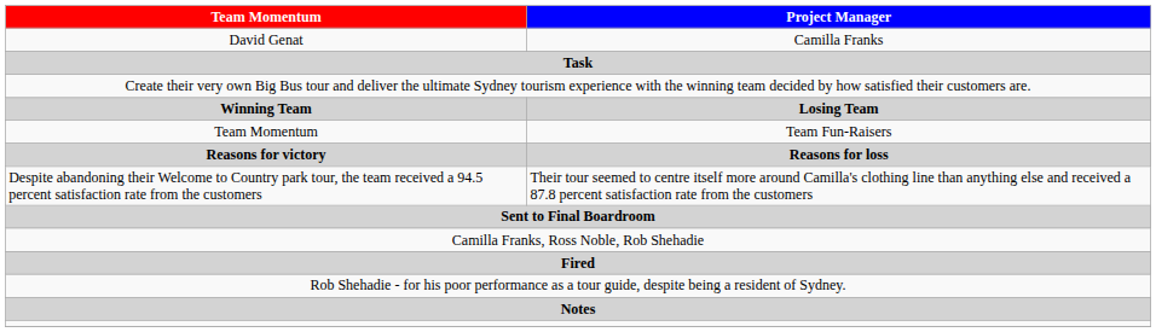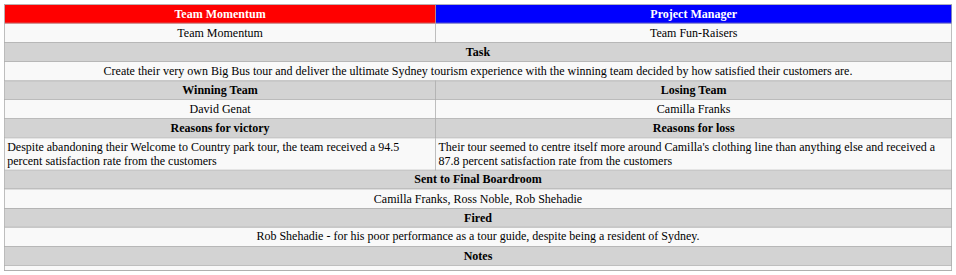row 2 | Team Momentum: David Genat -> Team Momentum
row 2 | Project Manager: Camilla Franks -> Team Fun-Raisers
row 6 | Team Momentum: Team Momentum -> David Genat
row 6 | Project Manager: Team Fun-Raisers -> Camilla Franks
